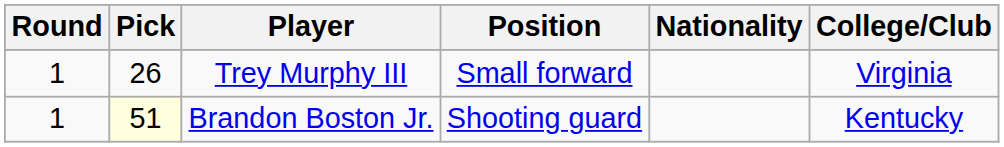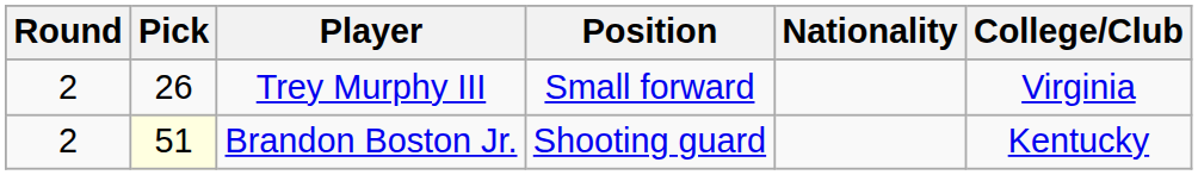Trey Murphy III | Round: 1 -> 2
Brandon Boston Jr. | Round: 1 -> 2
